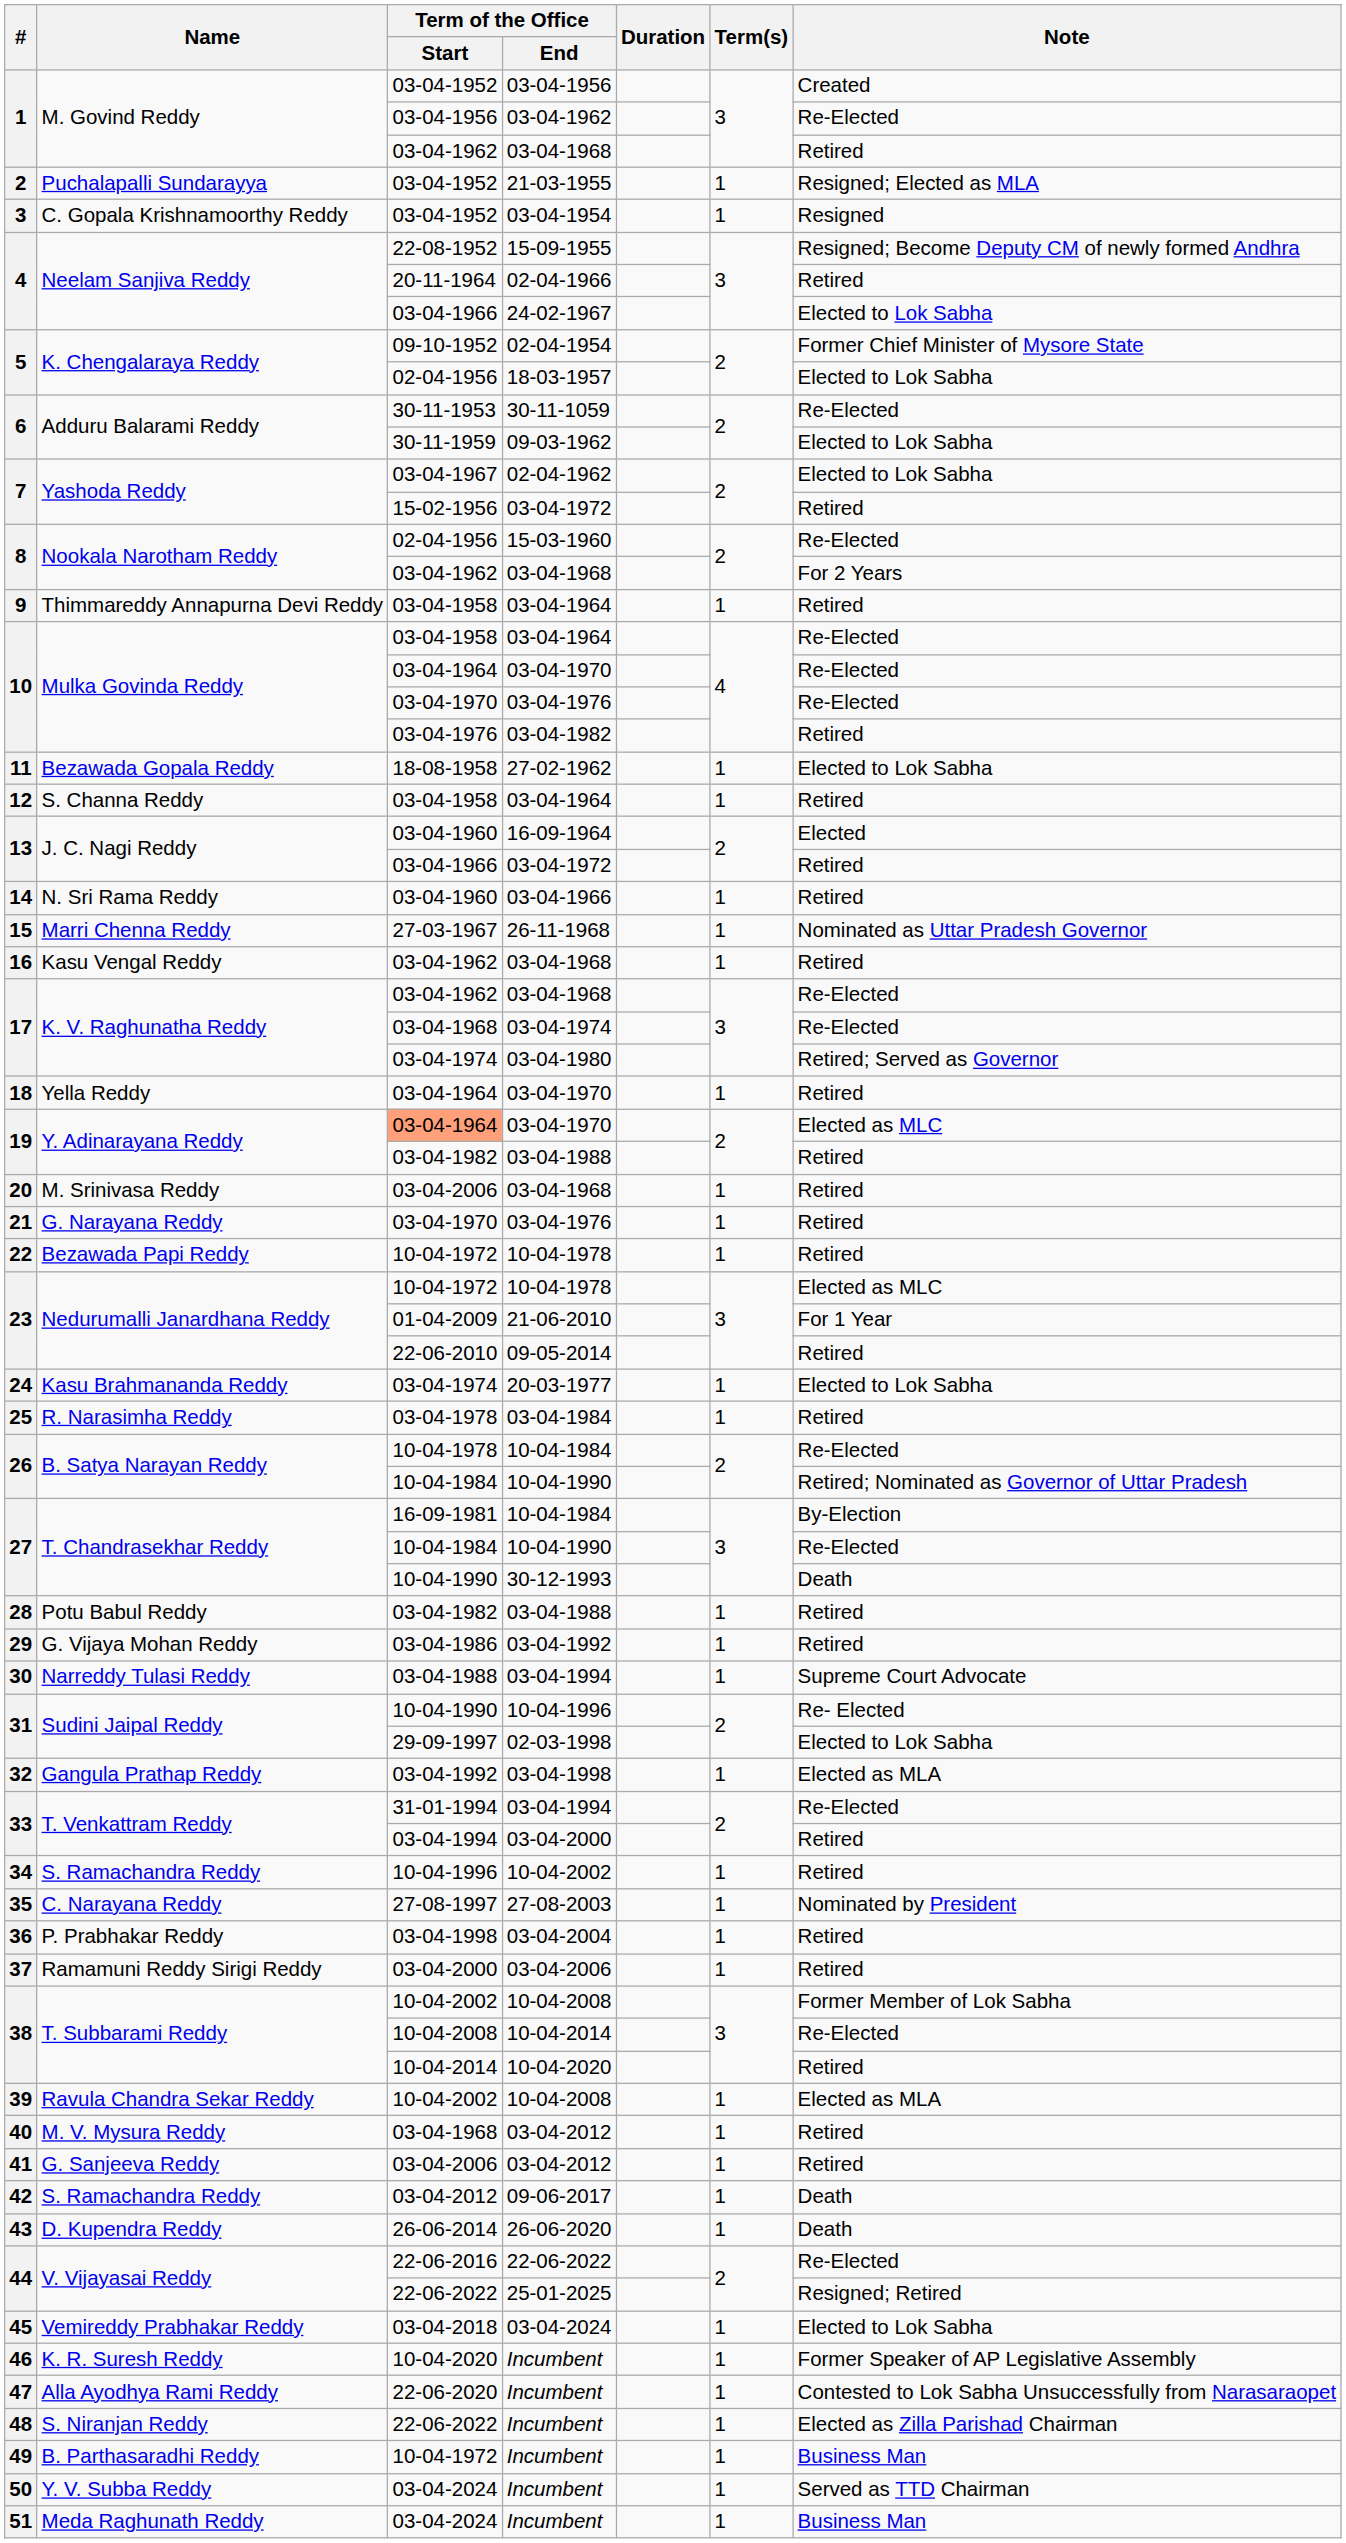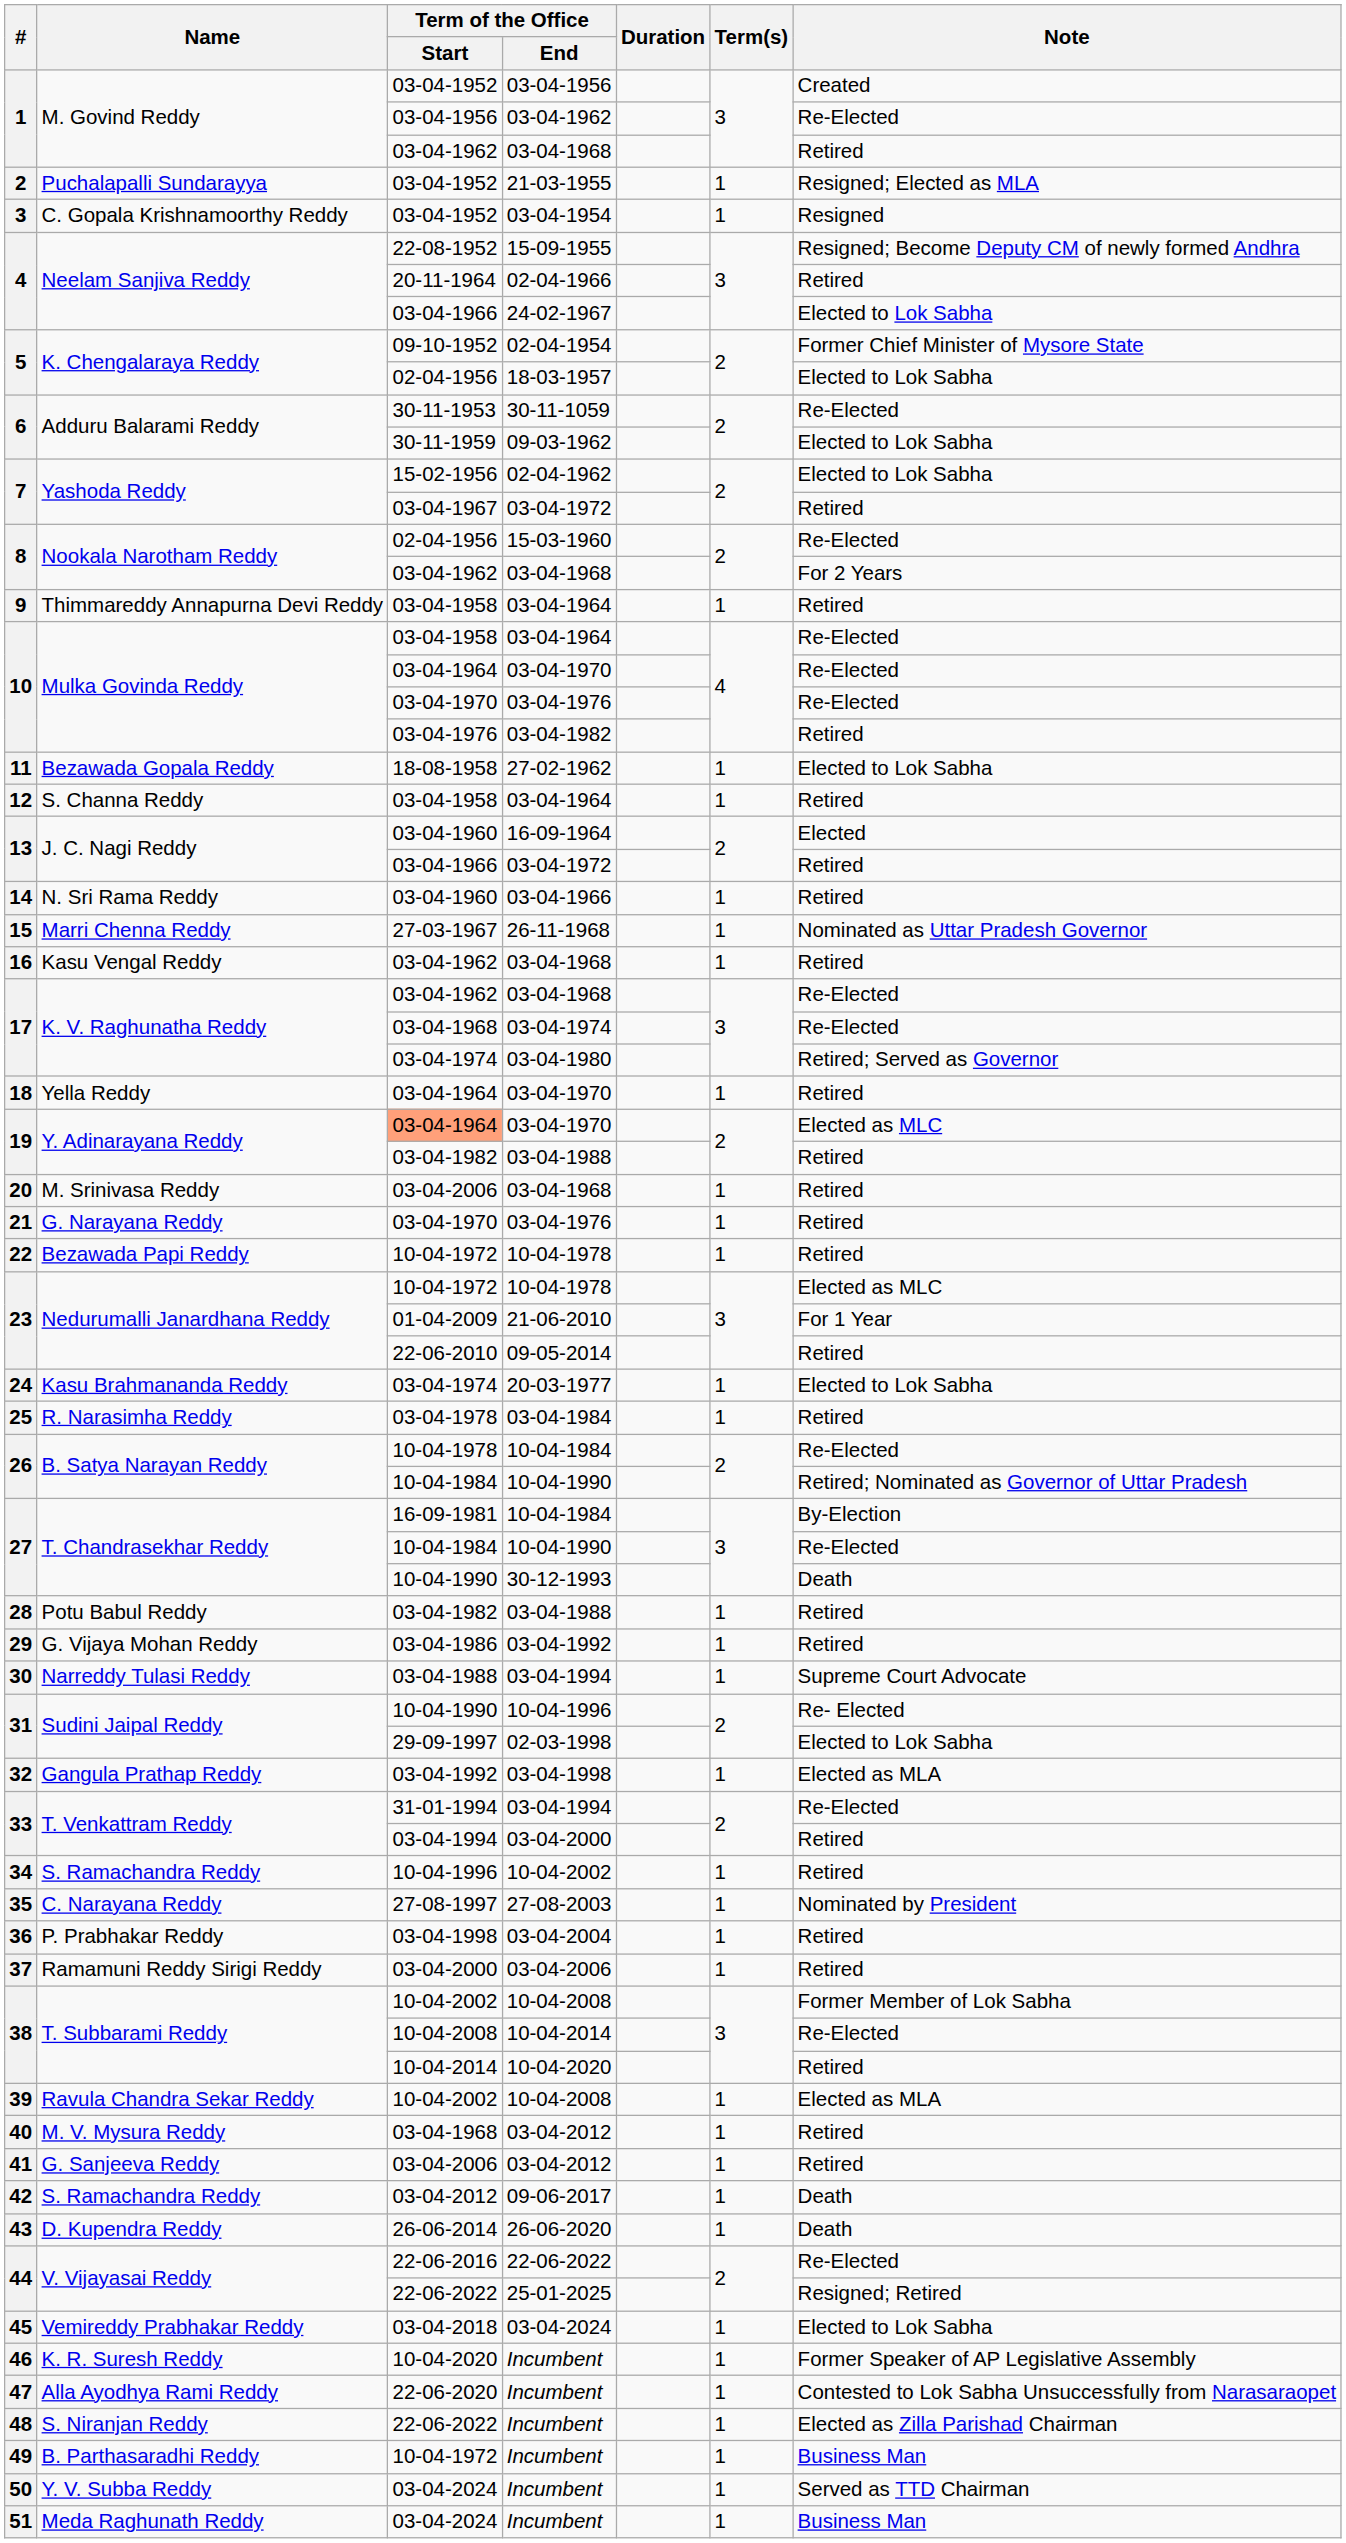02-04-1962 | Term of the Office / Start: 03-04-1967 -> 15-02-1956
7 / 03-04-1972 | Term of the Office / Start: 15-02-1956 -> 03-04-1967
